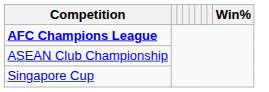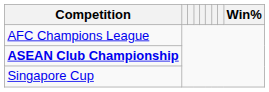AFC Champions League | Competition: bold -> normal
ASEAN Club Championship | Competition: normal -> bold
